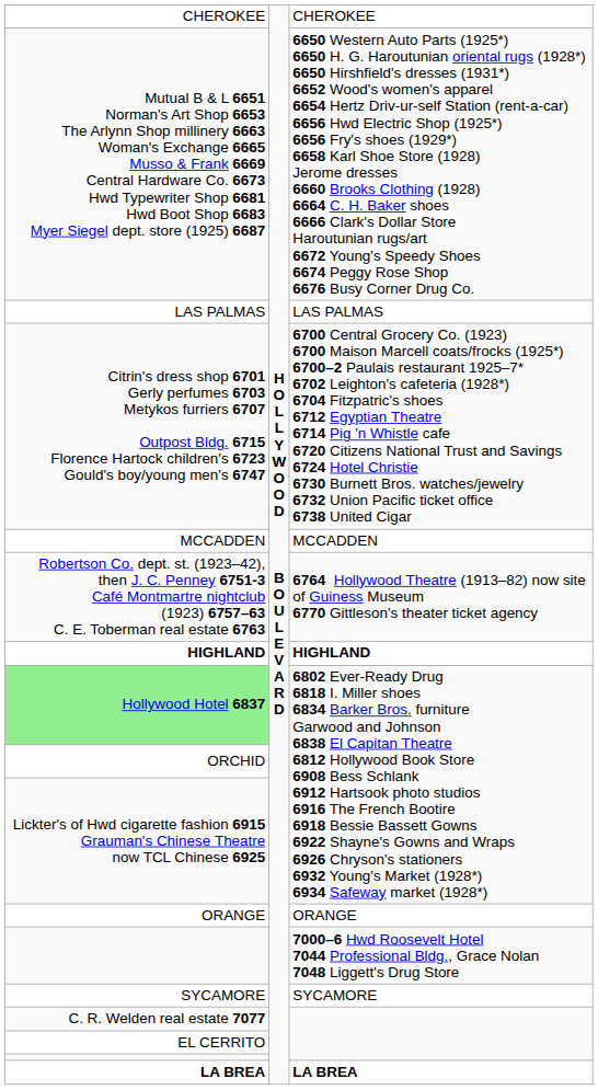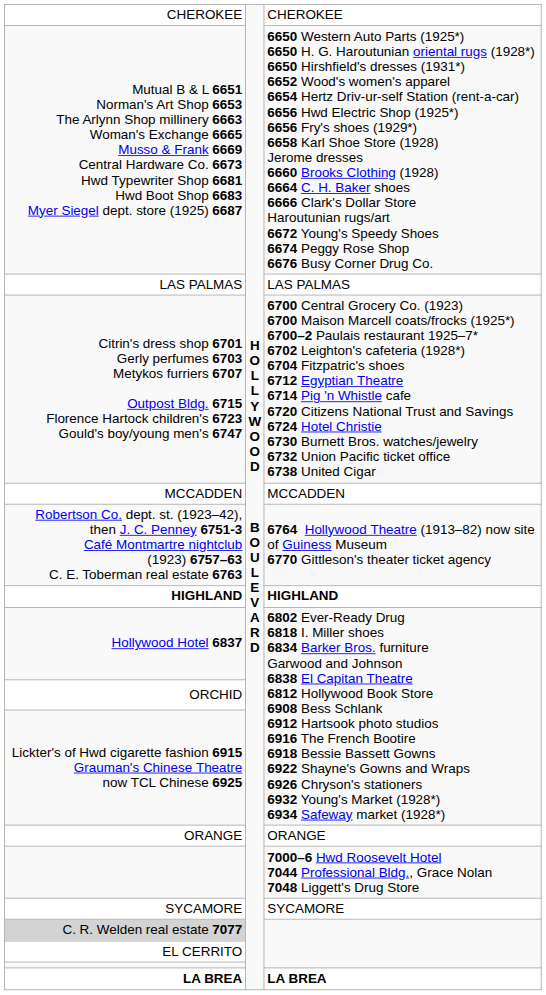Hollywood Hotel 6837 | column 1: lightgreen background -> no background
C. R. Welden real estate 7077 | column 1: no background -> lightgrey background
